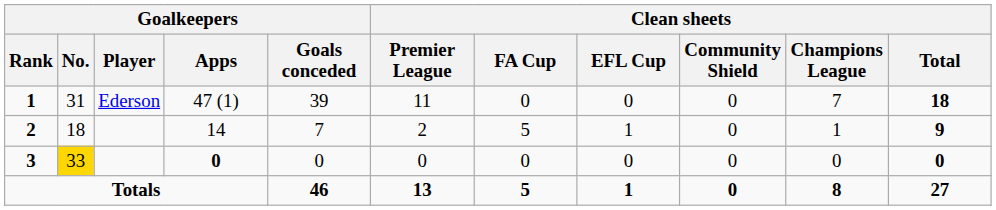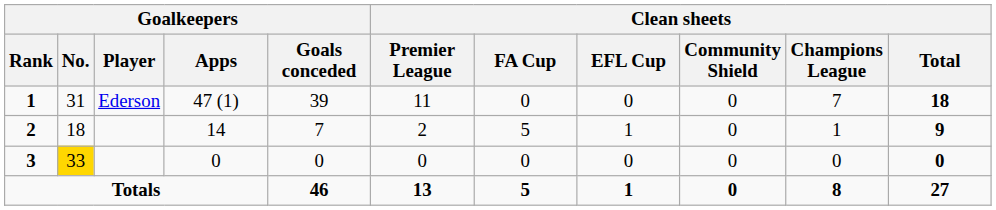3 | Goalkeepers / Apps: bold -> normal
